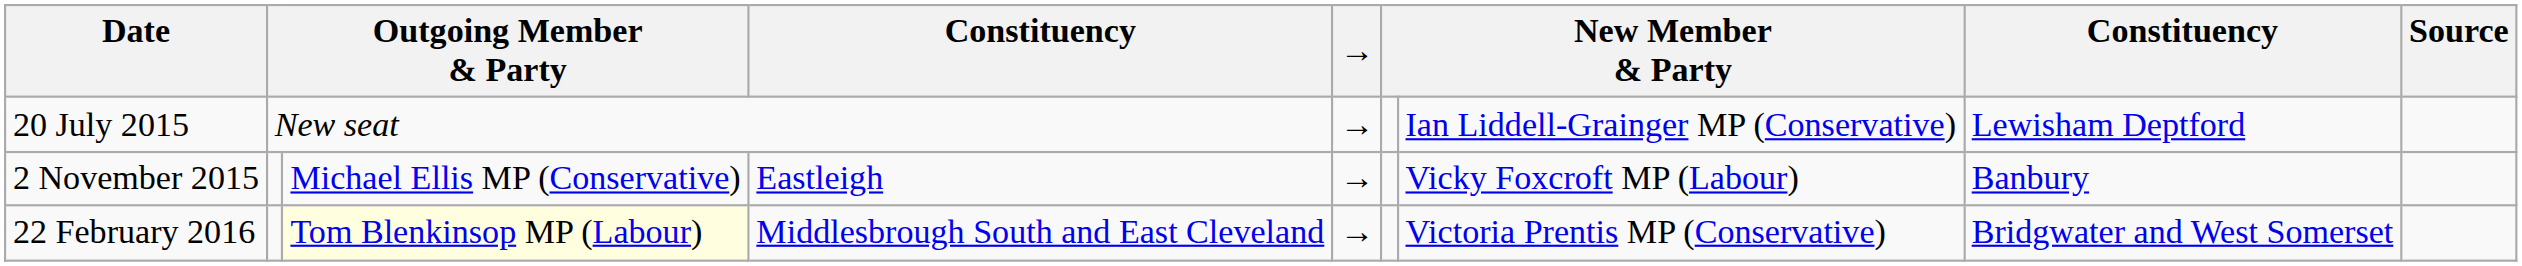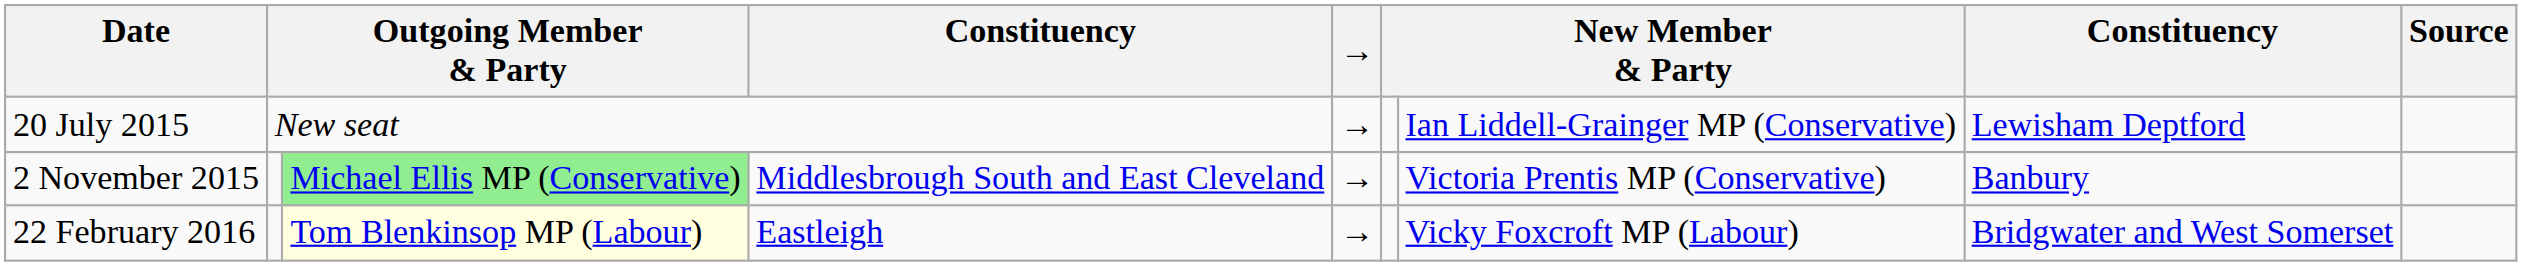2 November 2015 | column 3: no background -> lightgreen background
2 November 2015 | column 4: Eastleigh -> Middlesbrough South and East Cleveland
2 November 2015 | column 7: Vicky Foxcroft MP (Labour) -> Victoria Prentis MP (Conservative)
22 February 2016 | column 4: Middlesbrough South and East Cleveland -> Eastleigh
22 February 2016 | column 7: Victoria Prentis MP (Conservative) -> Vicky Foxcroft MP (Labour)
